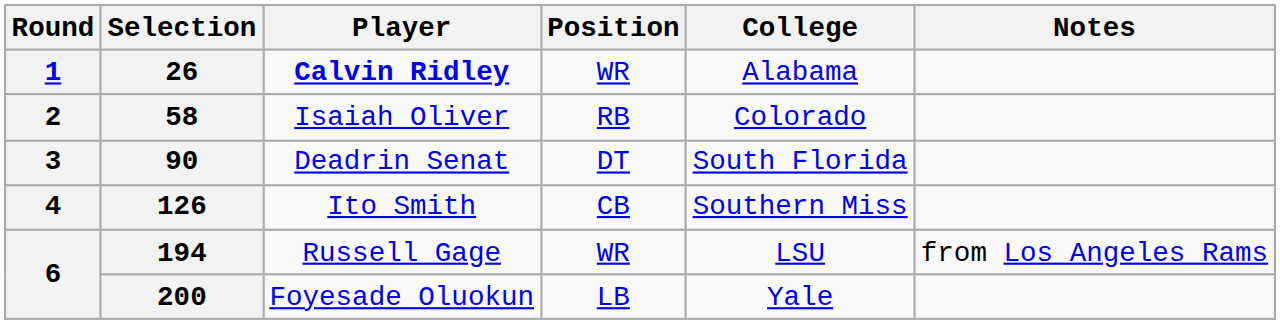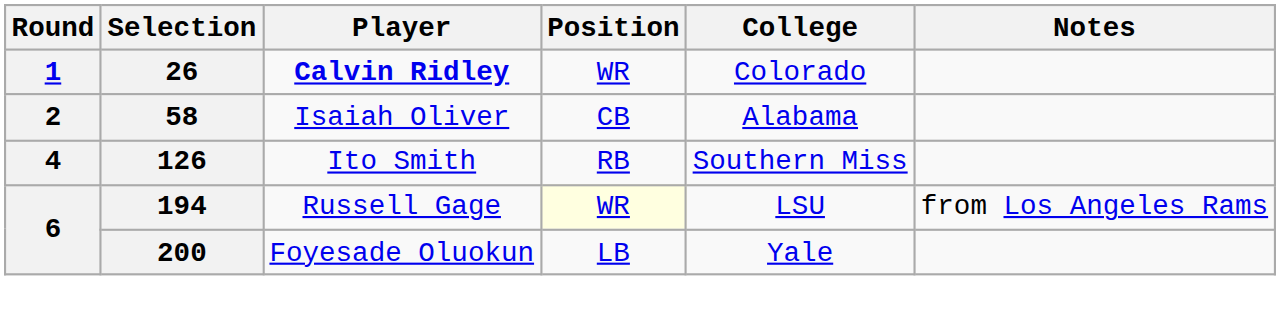26 | College: Alabama -> Colorado
58 | Position: RB -> CB
58 | College: Colorado -> Alabama
- row: 3 | 90 | Deadrin Senat | DT | South Florida
126 | Position: CB -> RB
194 | Position: no background -> lightyellow background
